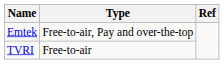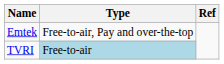TVRI | Type: no background -> lightblue background
